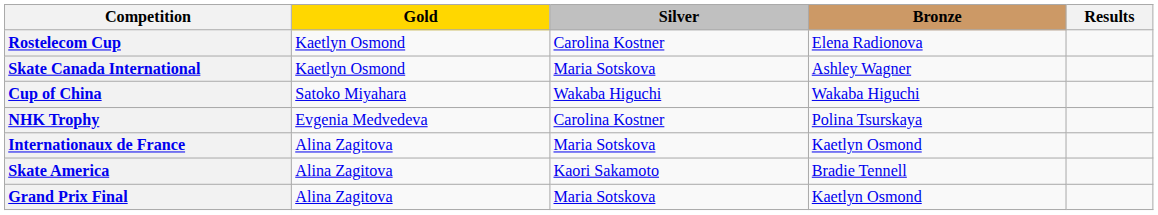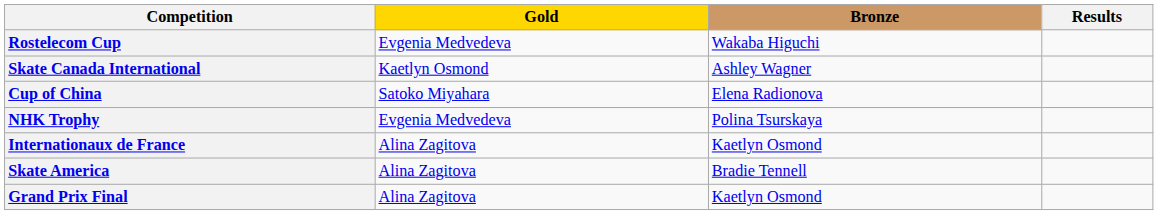- column: Silver | Carolina Kostner | Maria Sotskova | Wakaba Higuchi | Carolina Kostner | Maria Sotskova | Kaori Sakamoto | Maria Sotskova
Rostelecom Cup | Gold: Kaetlyn Osmond -> Evgenia Medvedeva
Rostelecom Cup | Bronze: Elena Radionova -> Wakaba Higuchi
Cup of China | Bronze: Wakaba Higuchi -> Elena Radionova
